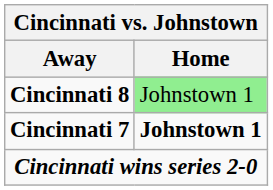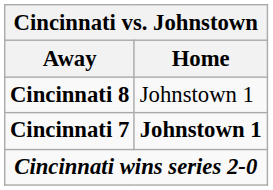Cincinnati 8 | Home: lightgreen background -> no background
